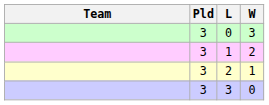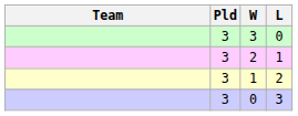columns swapped: W <-> L
